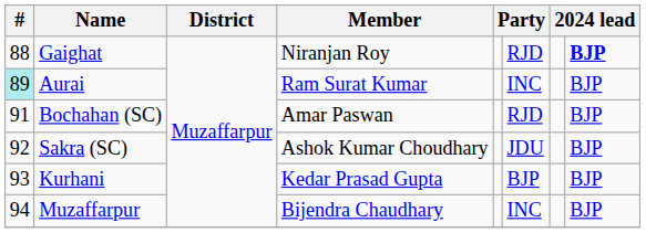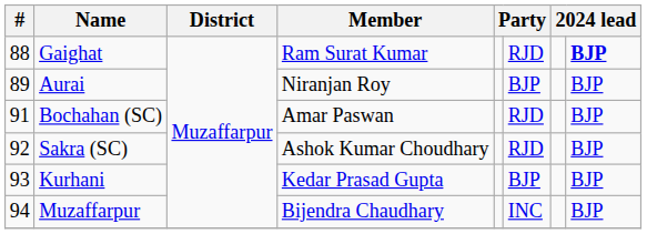Gaighat | Member: Niranjan Roy -> Ram Surat Kumar
Aurai | #: paleturquoise background -> no background
Aurai | Member: Ram Surat Kumar -> Niranjan Roy
Aurai | column 6: INC -> BJP
Sakra (SC) | column 6: JDU -> RJD
